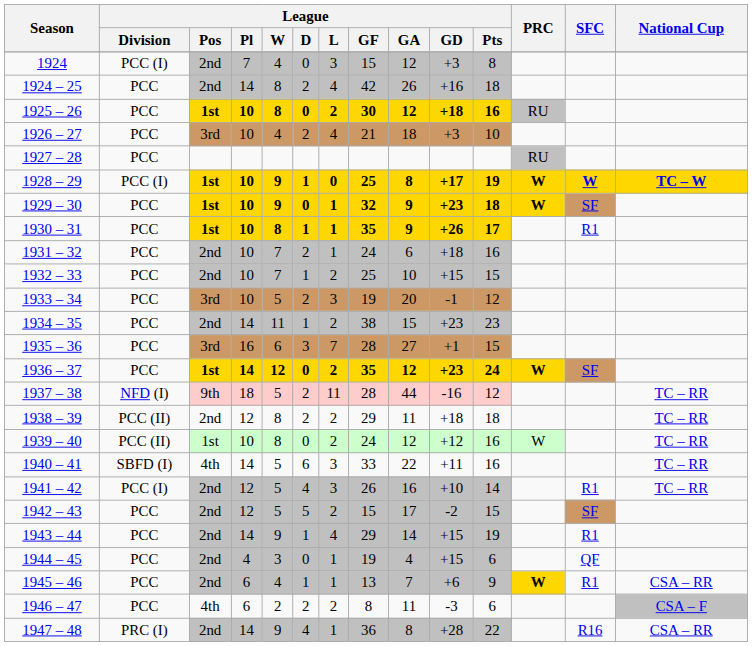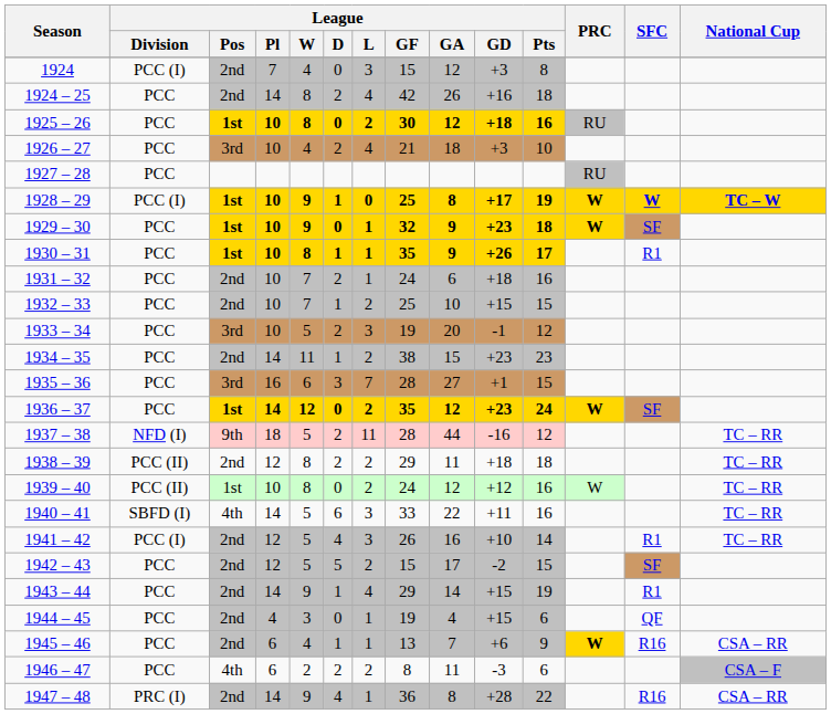1945 – 46 | SFC: R1 -> R16
